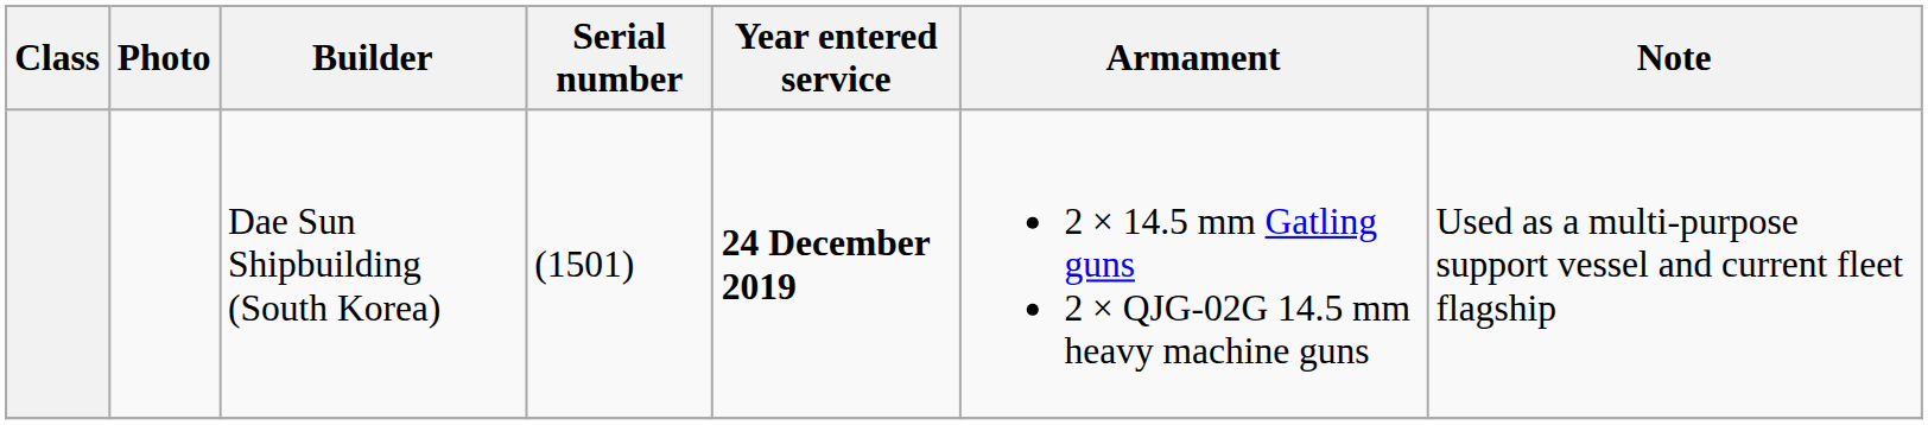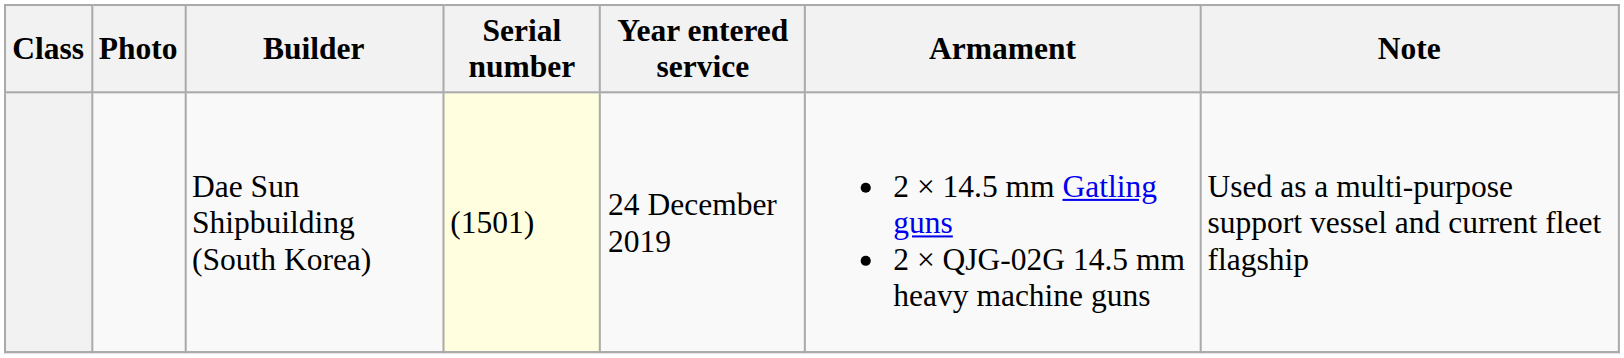Dae Sun Shipbuilding (South Korea) | Serial number: no background -> lightyellow background
Dae Sun Shipbuilding (South Korea) | Year entered service: bold -> normal
